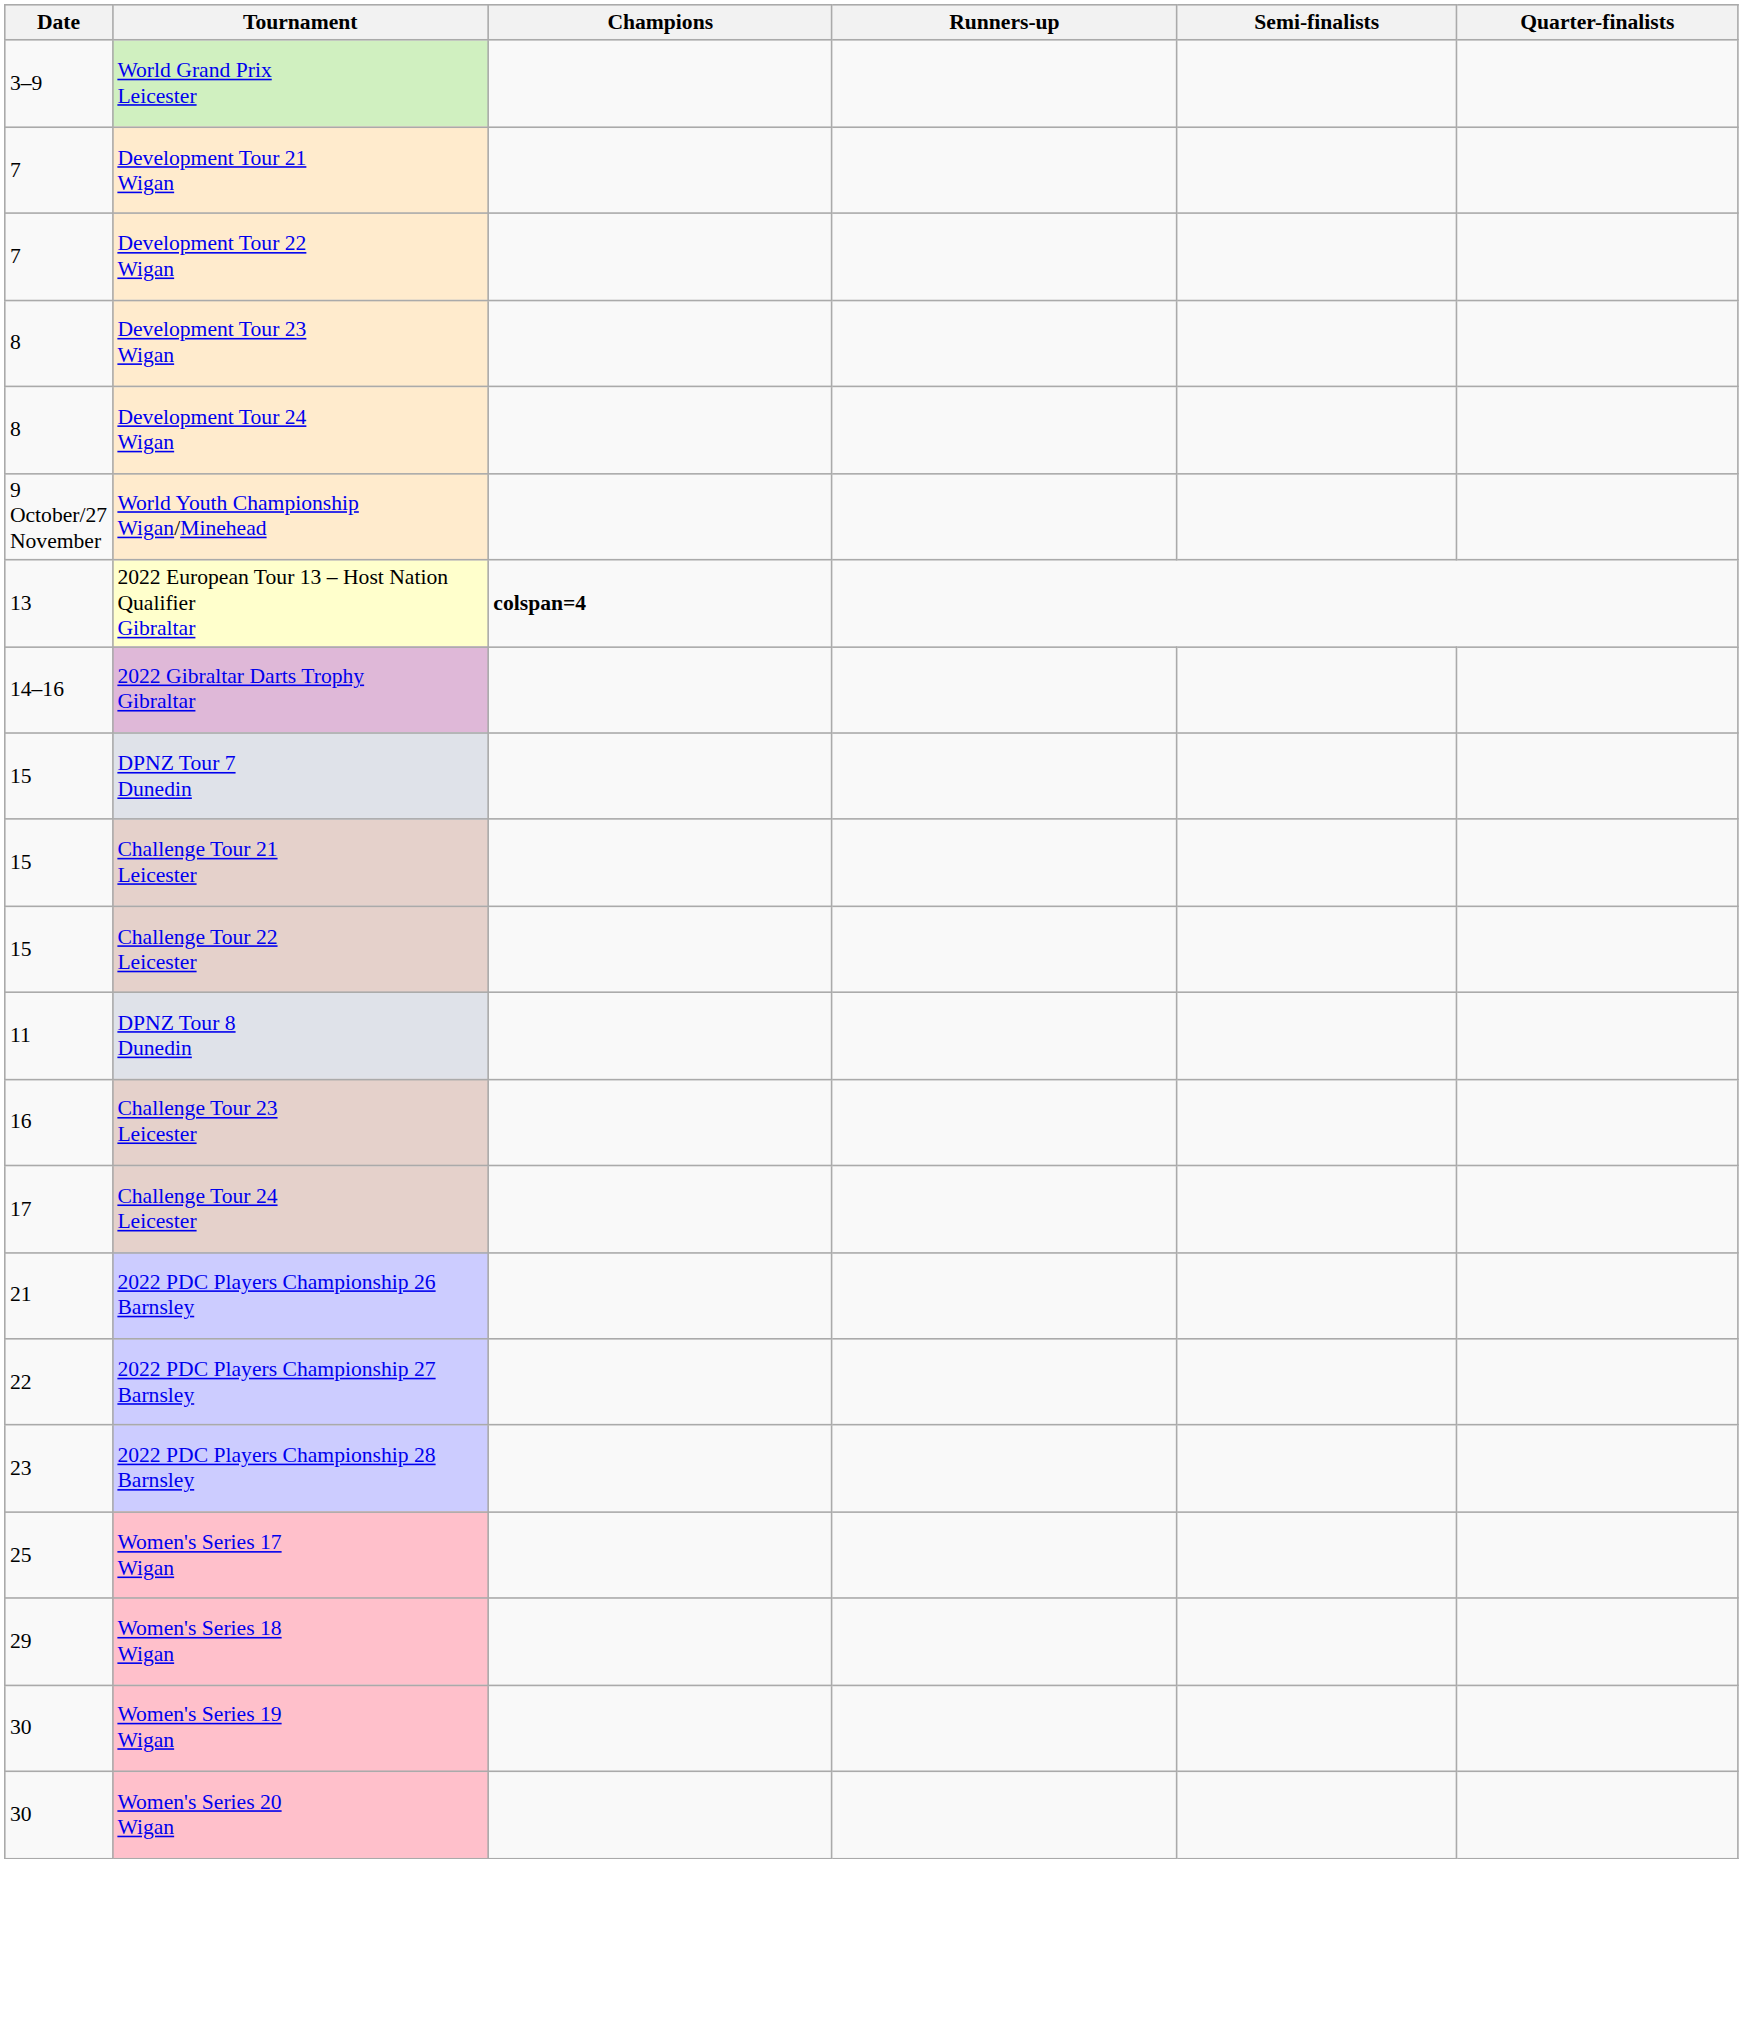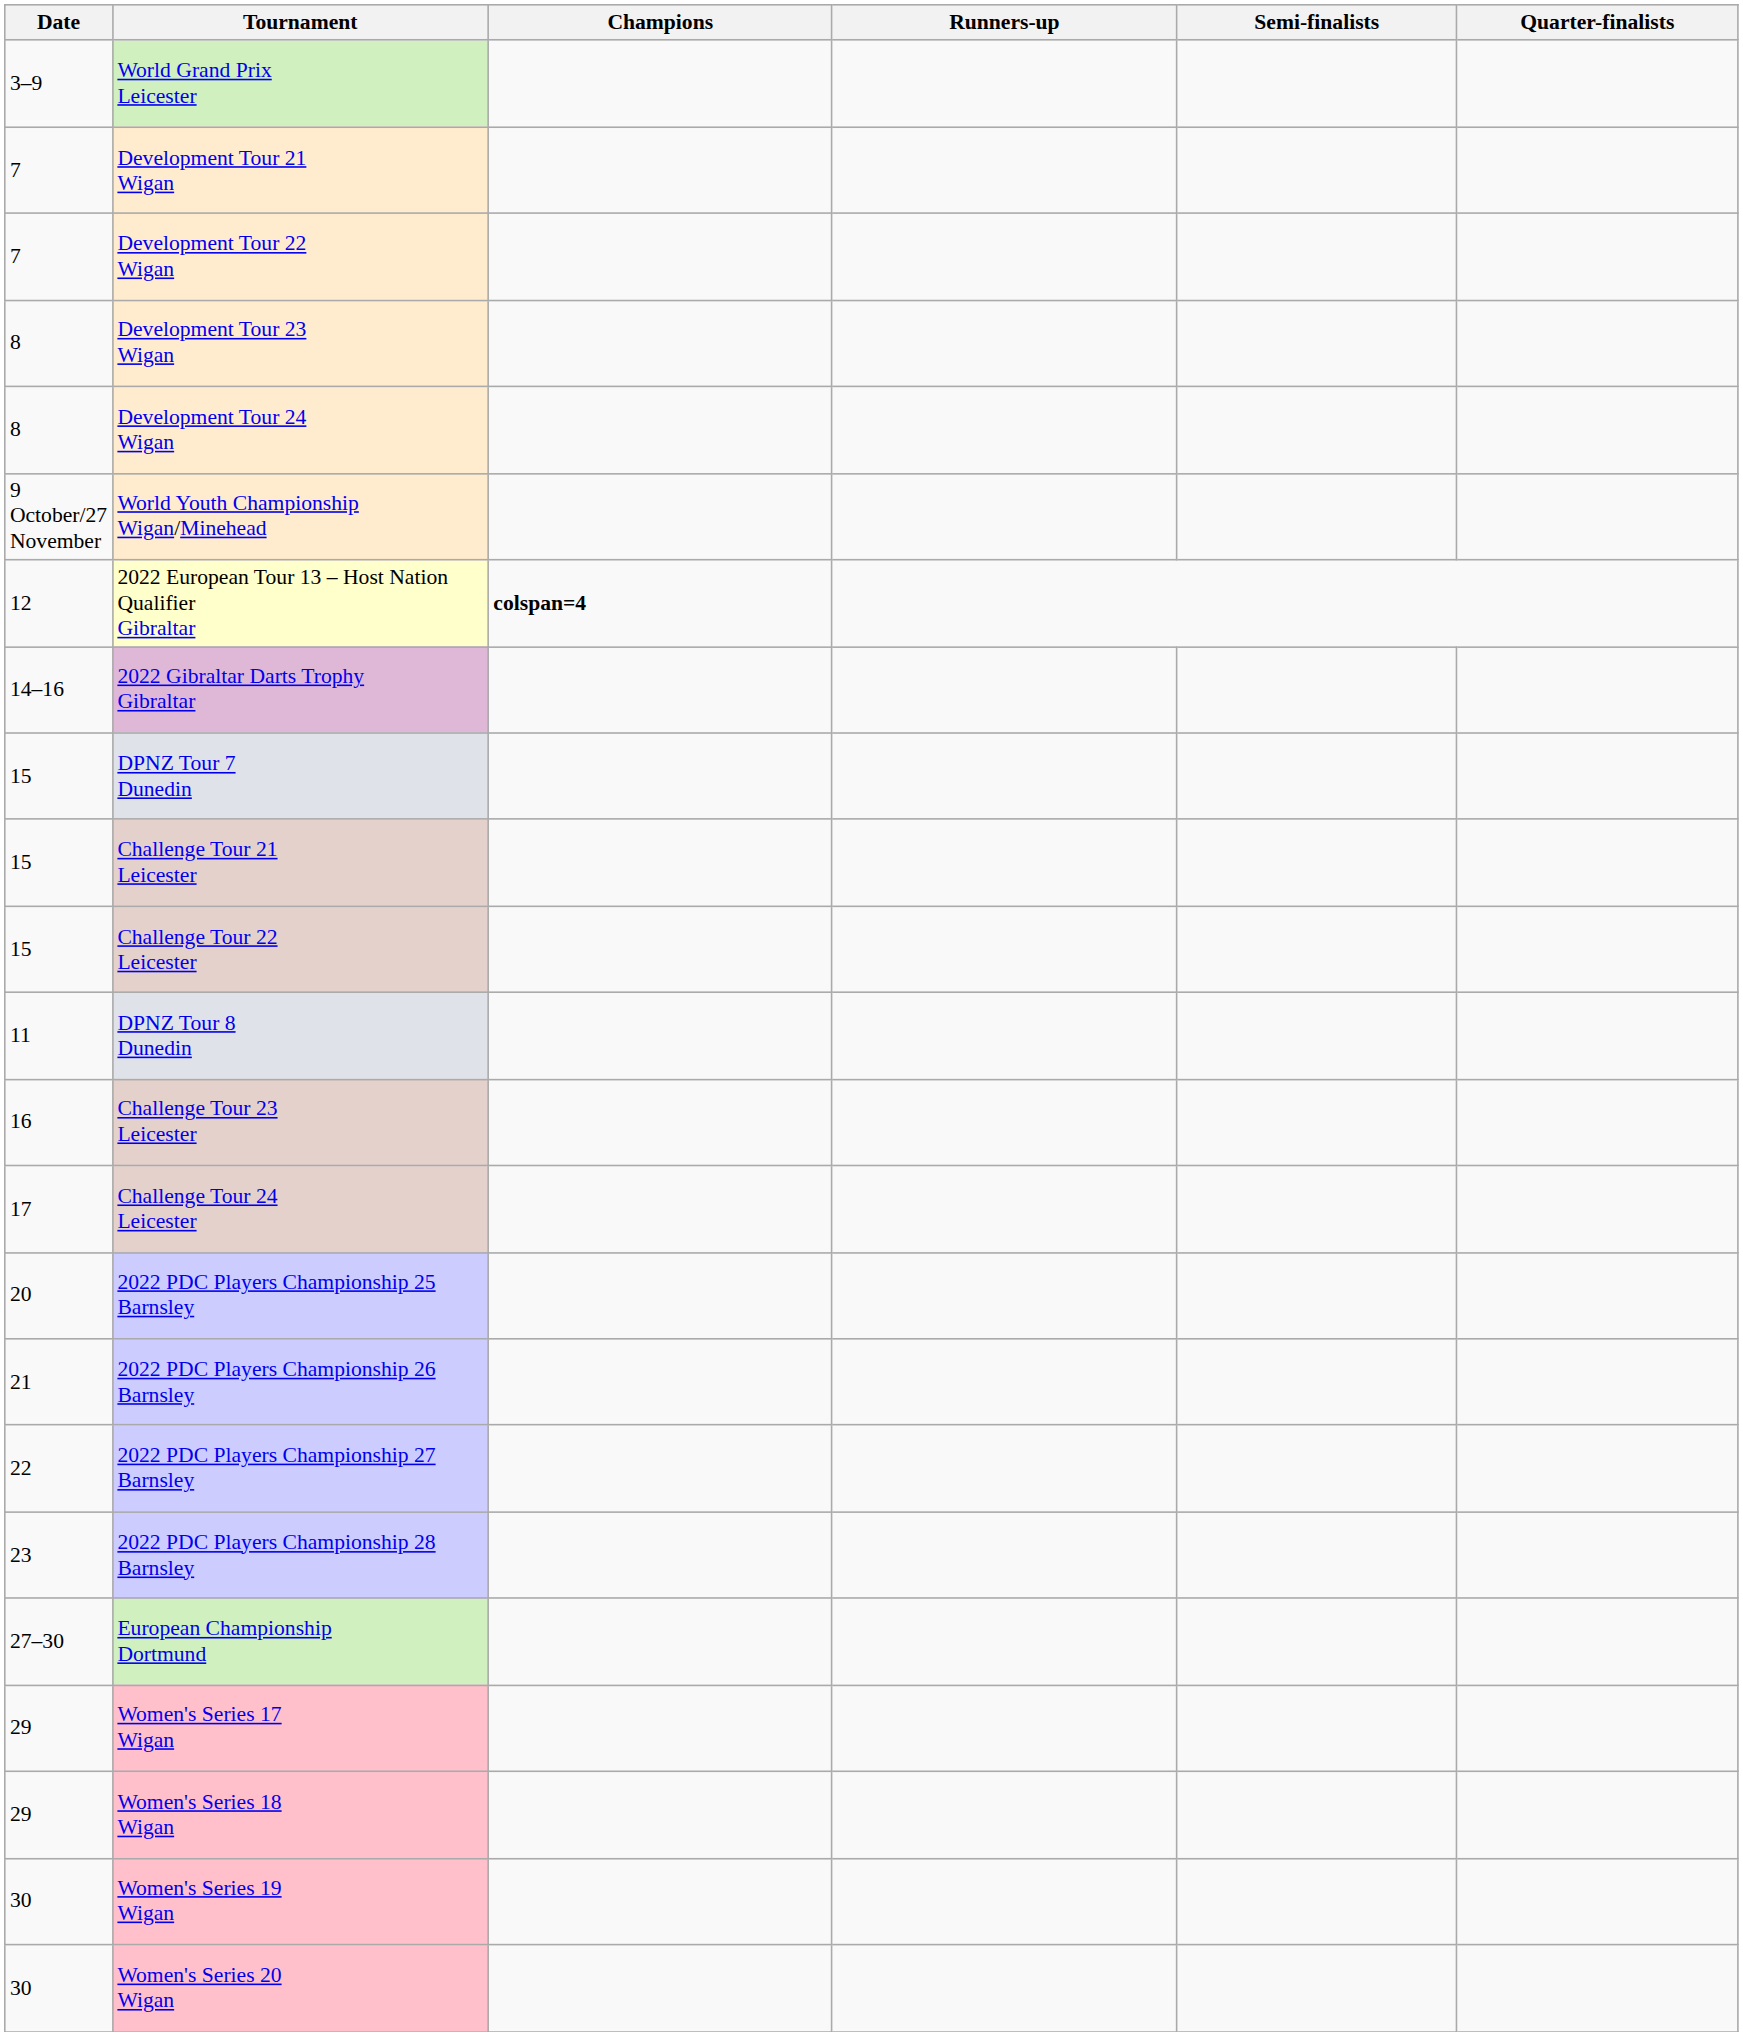2022 European Tour 13 – Host Nation Qualifier Gibraltar | Date: 13 -> 12
+ row: 20 | 2022 PDC Players Championship 25 Barnsley
+ row: 27–30 | European Championship Dortmund
Women's Series 17 Wigan | Date: 25 -> 29
